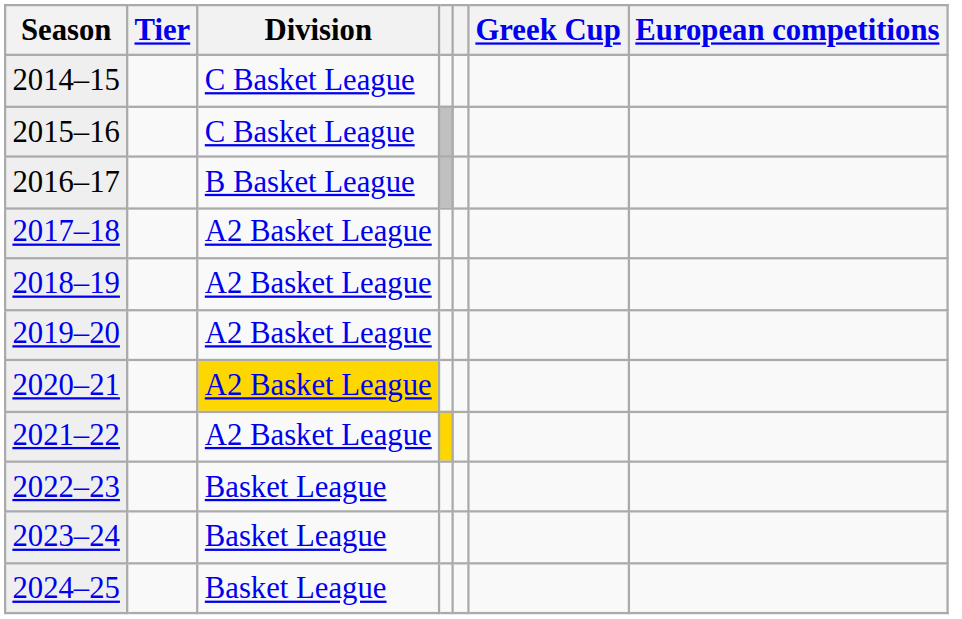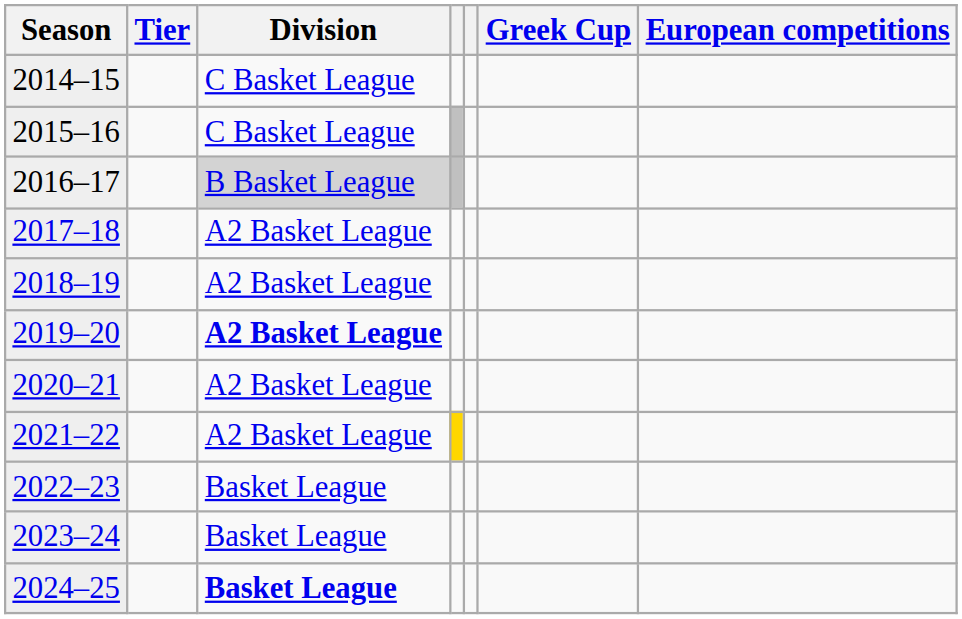2016–17 | Division: no background -> lightgrey background
2019–20 | Division: normal -> bold
2020–21 | Division: gold background -> no background
2024–25 | Division: normal -> bold
